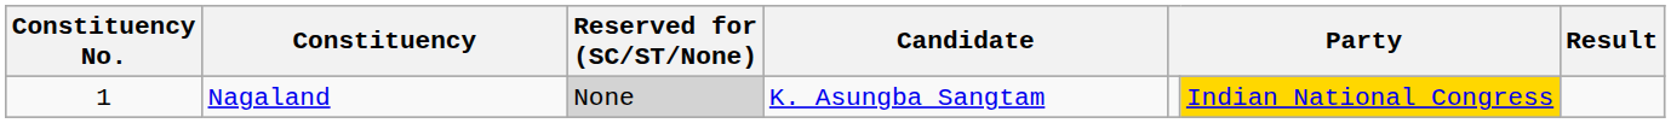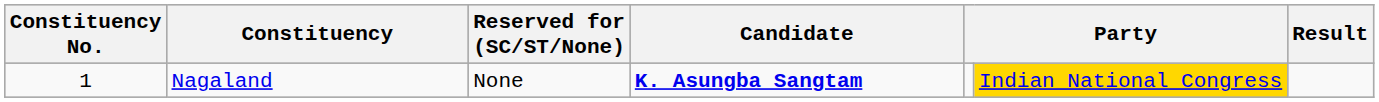Nagaland | Reserved for (SC/ST/None): lightgrey background -> no background
Nagaland | Candidate: normal -> bold
